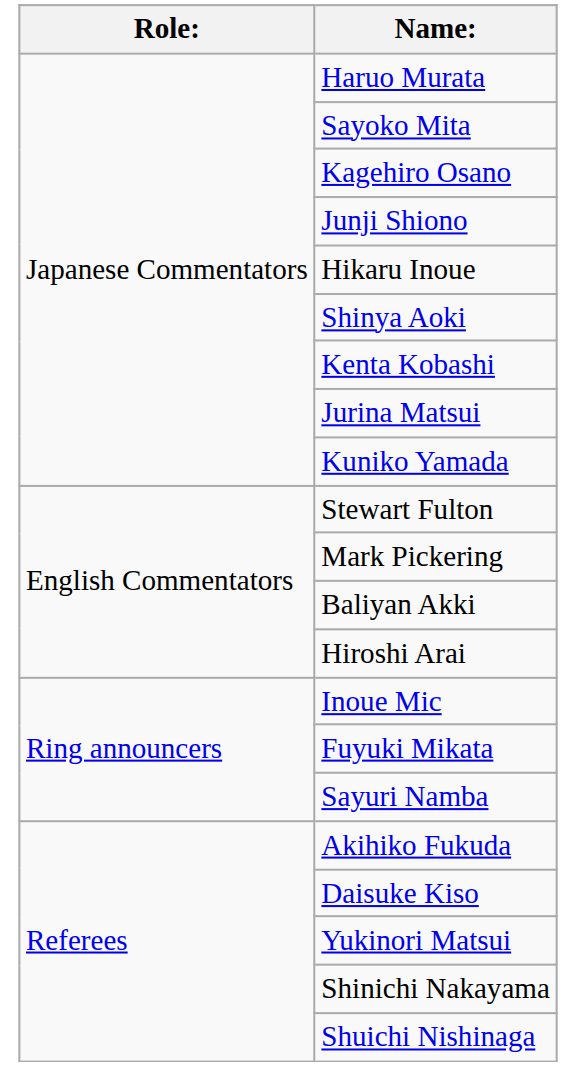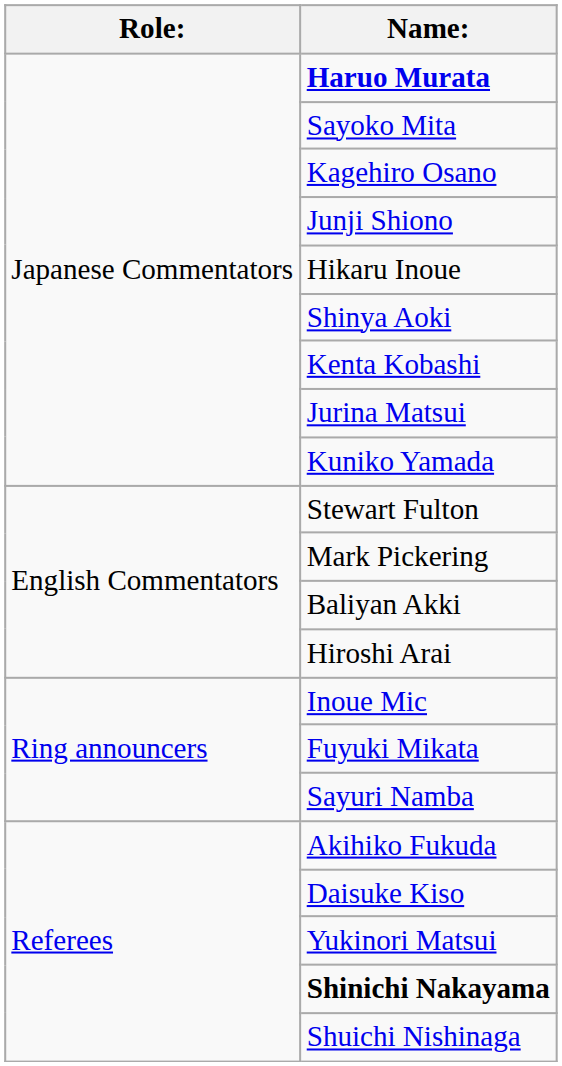Haruo Murata | Name:: normal -> bold
Shinichi Nakayama | Name:: normal -> bold
